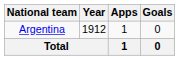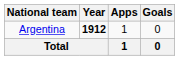Argentina | Year: normal -> bold
